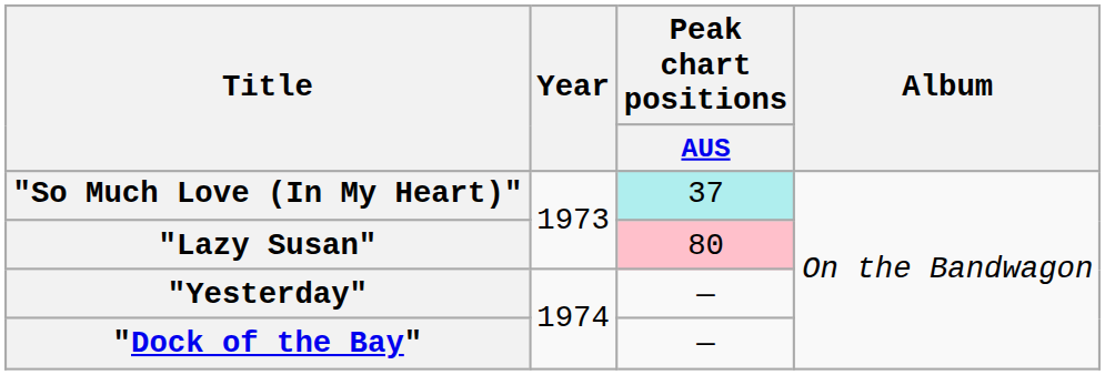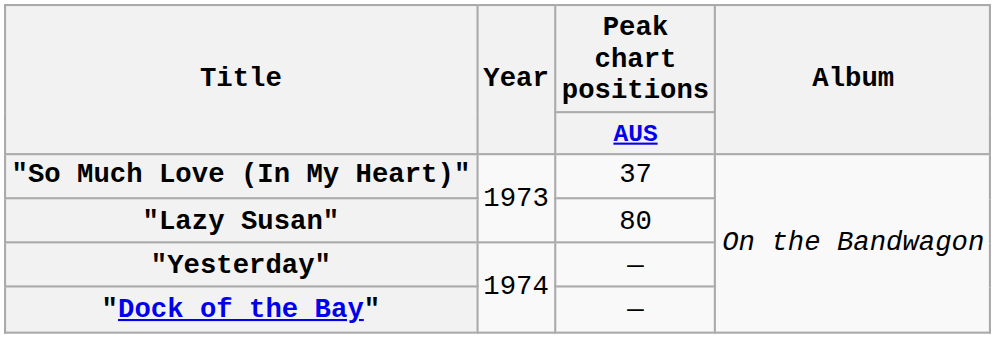"So Much Love (In My Heart)" | Peak chart positions / AUS: paleturquoise background -> no background
"Lazy Susan" | Peak chart positions / AUS: pink background -> no background
